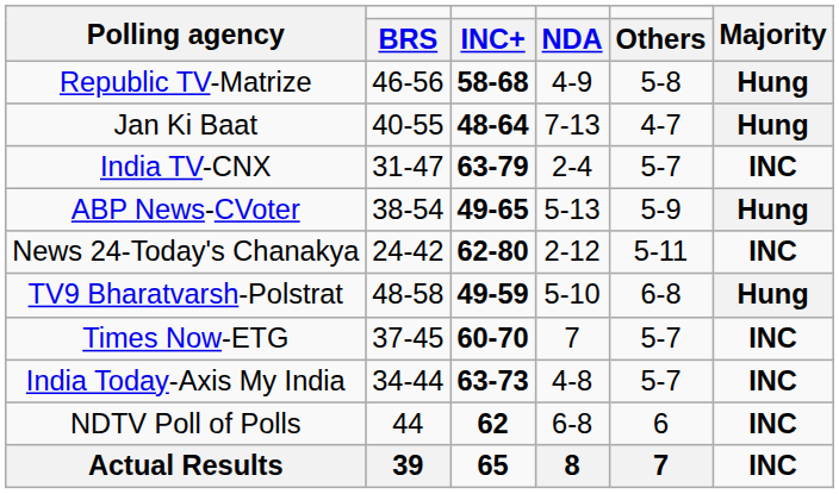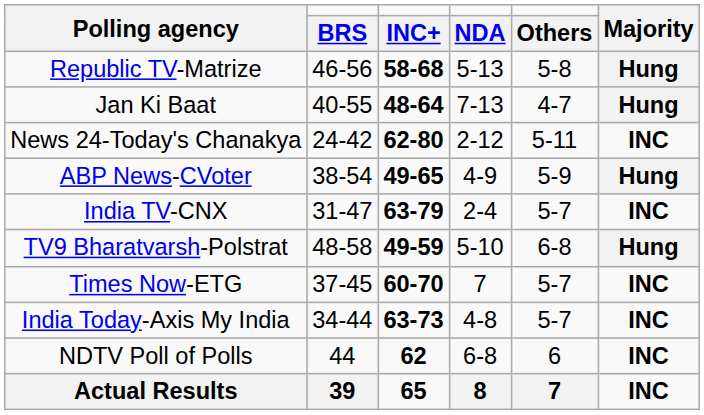Republic TV-Matrize | NDA: 4-9 -> 5-13
rows swapped: India TV-CNX <-> News 24-Today's Chanakya
ABP News-CVoter | NDA: 5-13 -> 4-9
